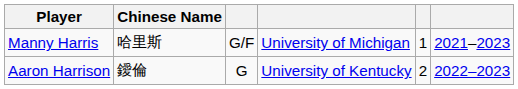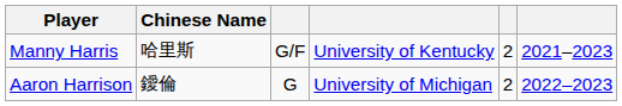Manny Harris | column 4: University of Michigan -> University of Kentucky
Manny Harris | column 5: 1 -> 2
Aaron Harrison | column 4: University of Kentucky -> University of Michigan
